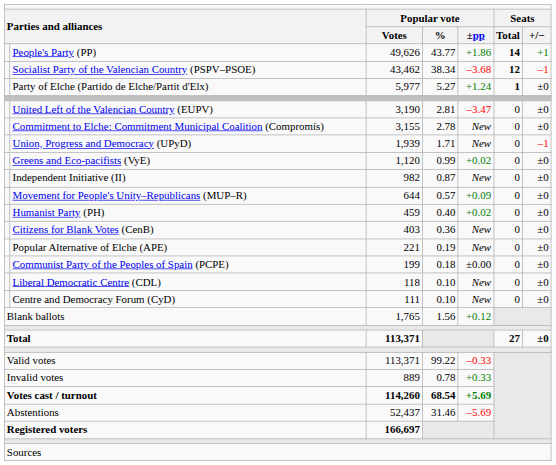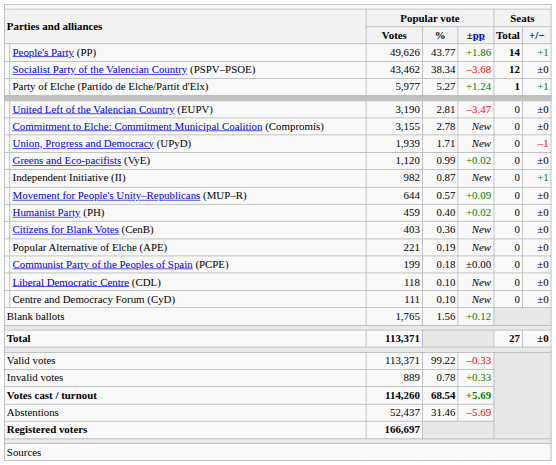Socialist Party of the Valencian Country (PSPV–PSOE) | column 7: –1 -> ±0
Party of Elche (Partido de Elche/Partit d'Elx) | column 7: ±0 -> +1
Independent Initiative (II) | column 7: ±0 -> +1
